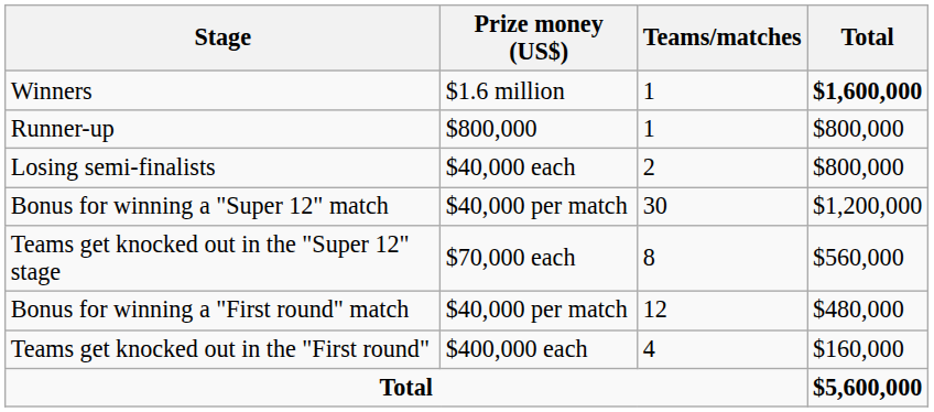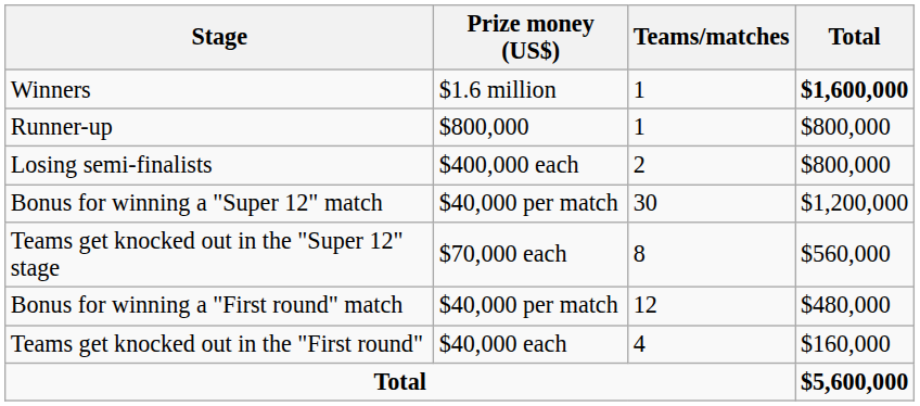Losing semi-finalists | Prize money (US$): $40,000 each -> $400,000 each
Teams get knocked out in the "First round" | Prize money (US$): $400,000 each -> $40,000 each
